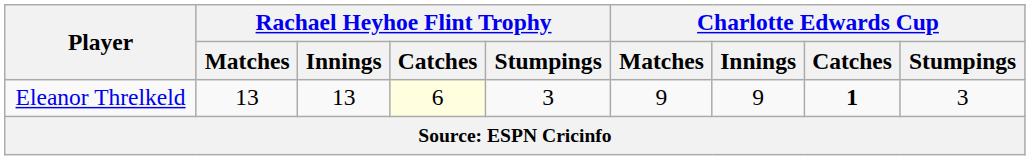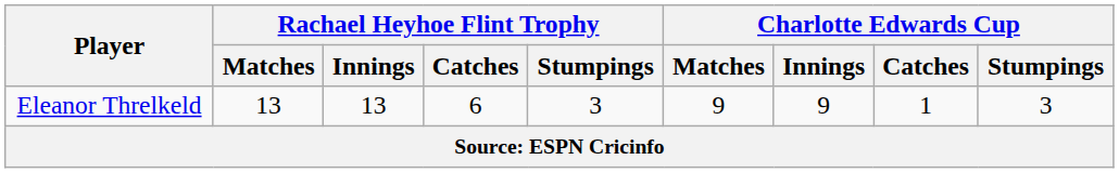Eleanor Threlkeld | Rachael Heyhoe Flint Trophy / Catches: lightyellow background -> no background
Eleanor Threlkeld | Charlotte Edwards Cup / Catches: bold -> normal
